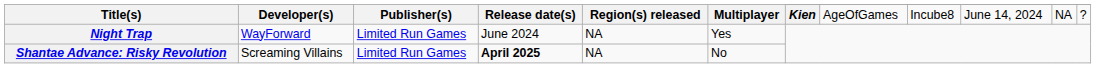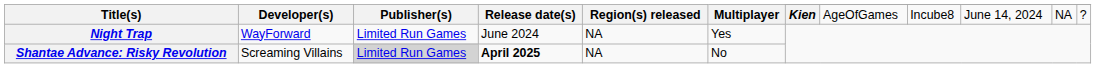Shantae Advance: Risky Revolution | Publisher(s): no background -> lightgrey background
